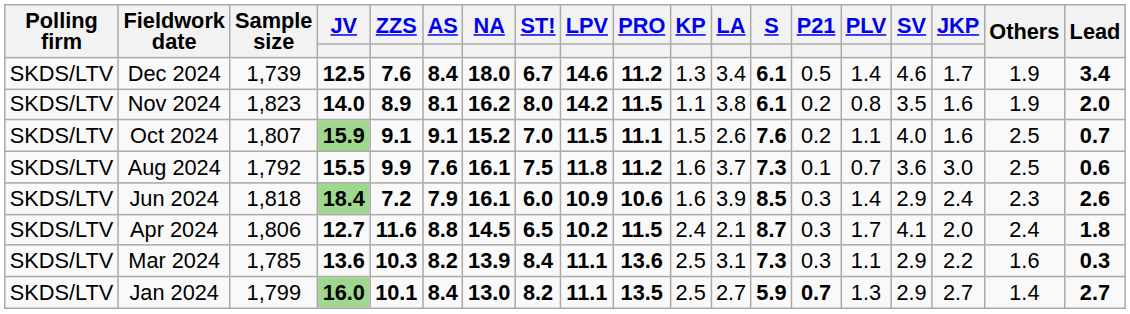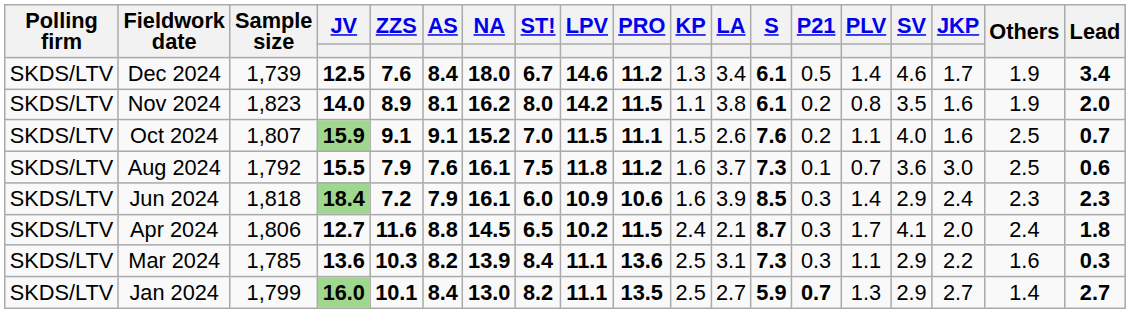Aug 2024 | ZZS: 9.9 -> 7.9
Jun 2024 | Lead: 2.6 -> 2.3
